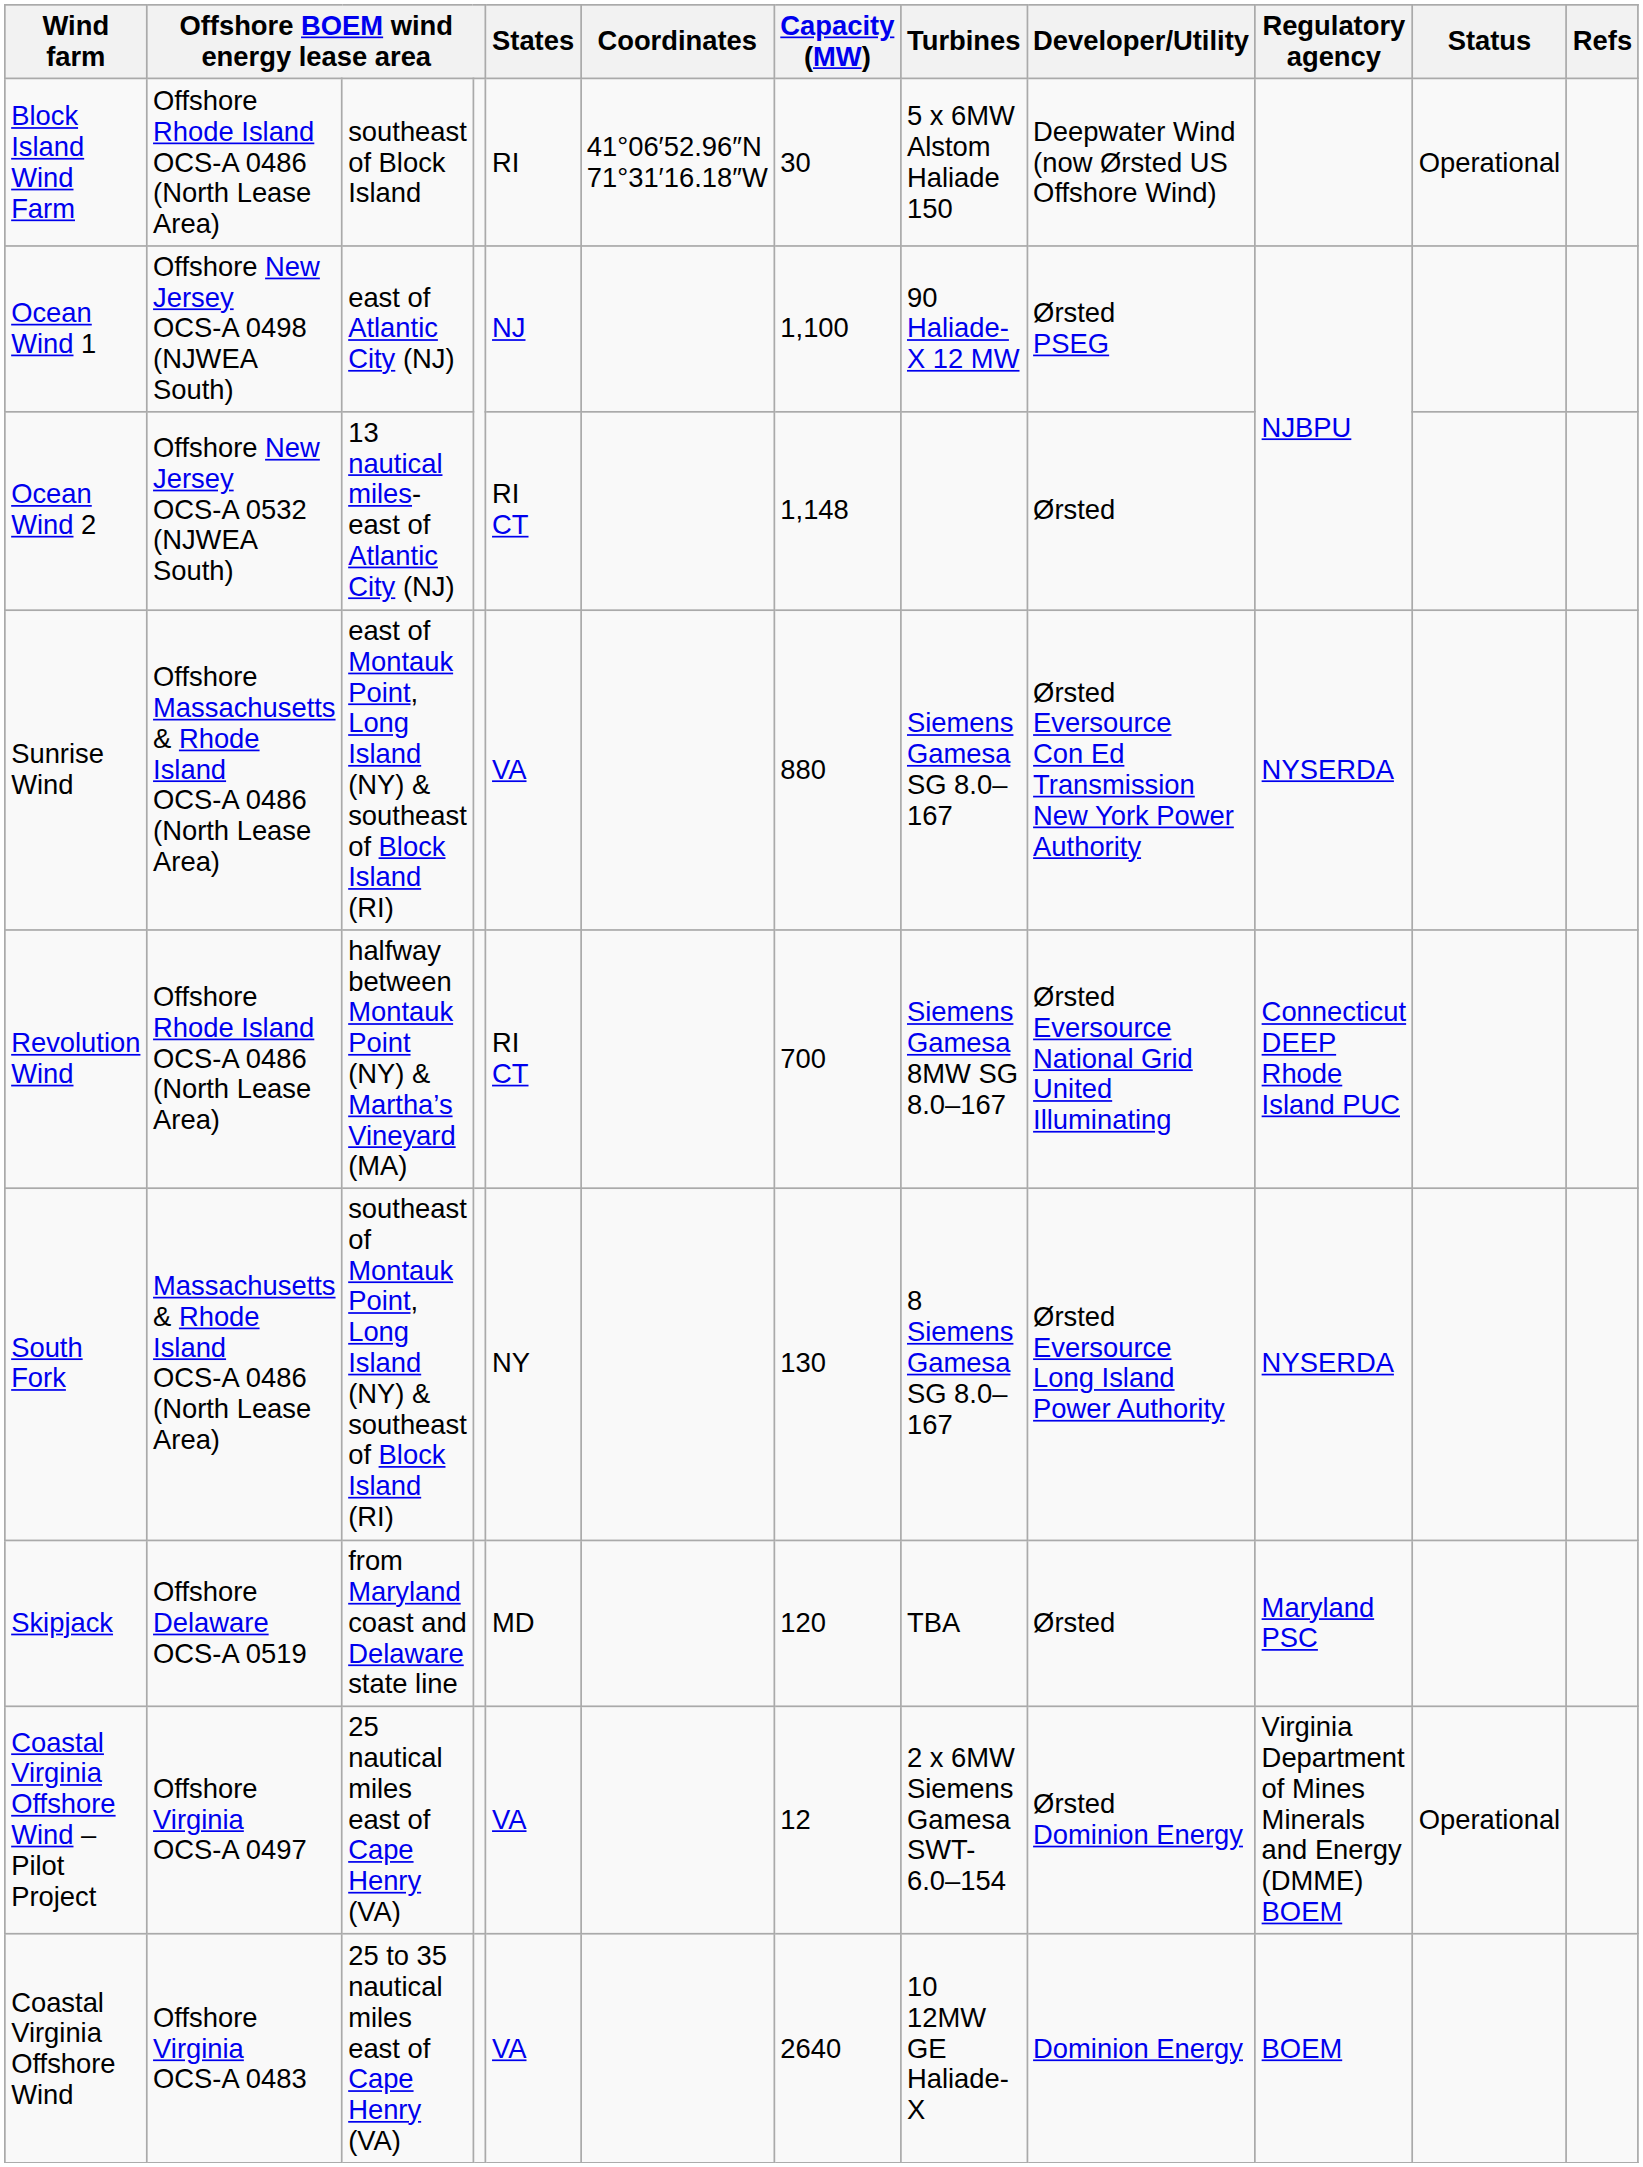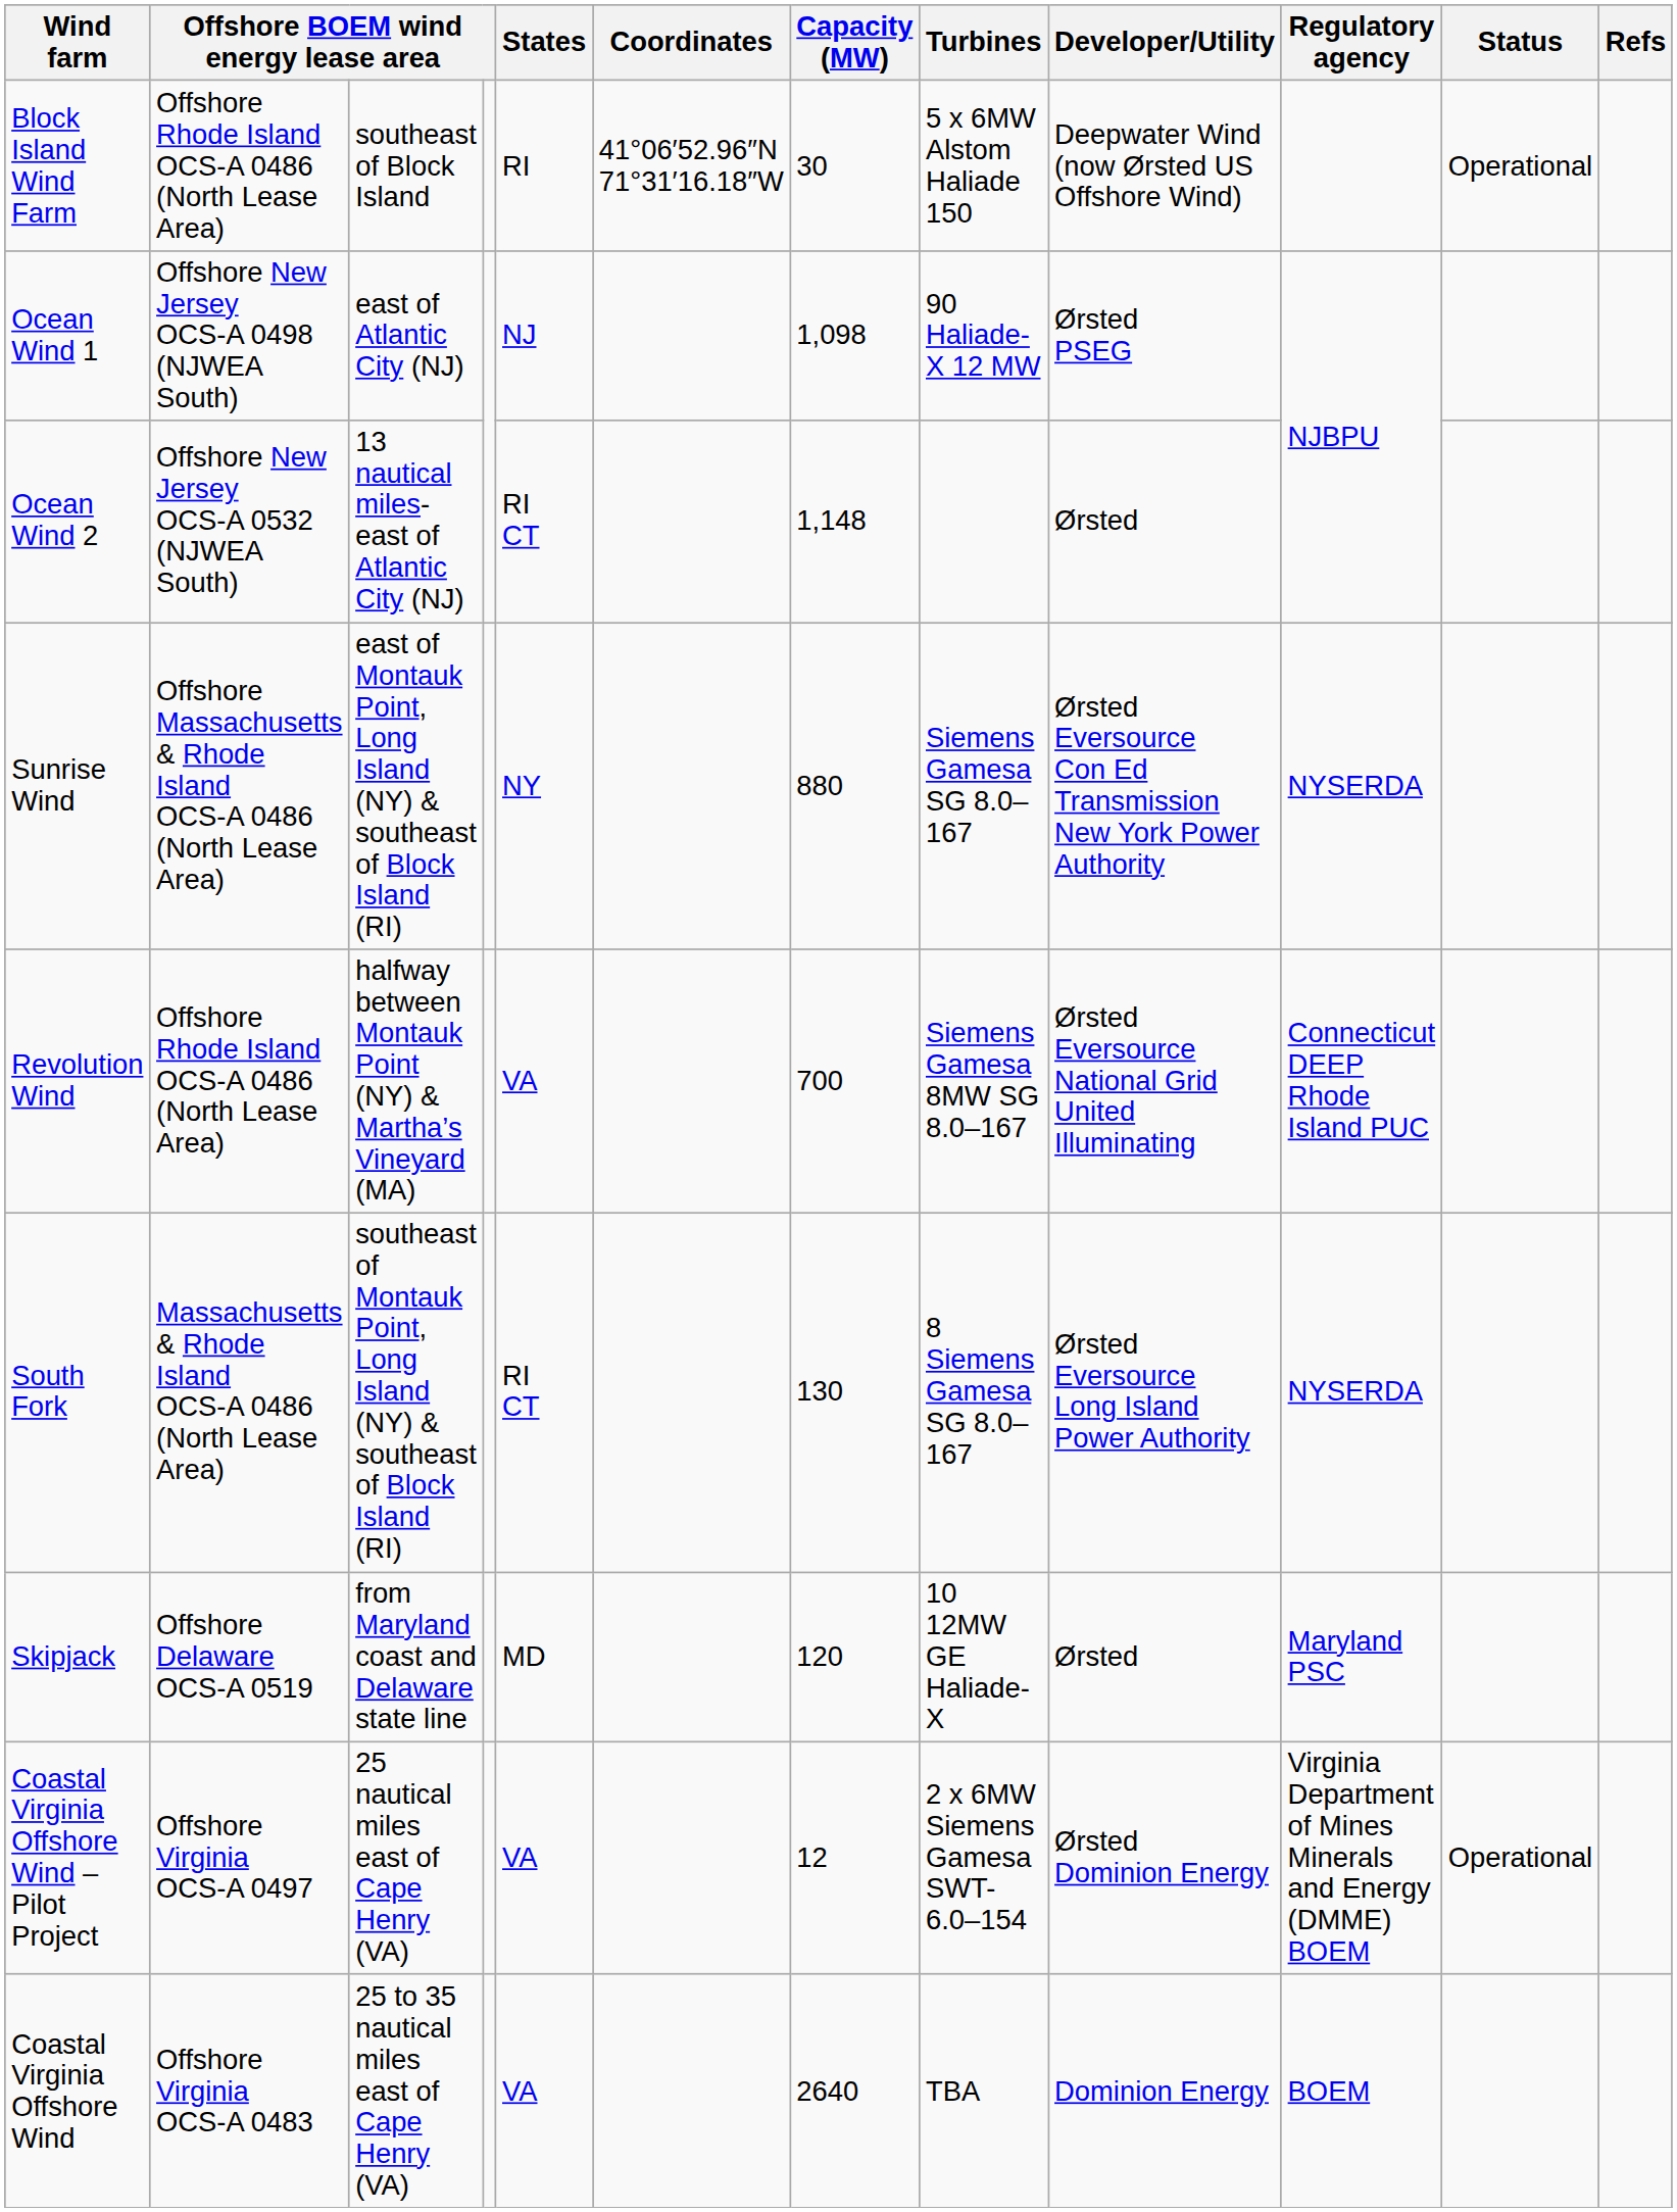Ocean Wind 1 | Capacity (MW): 1,100 -> 1,098
Sunrise Wind | States: VA -> NY
Revolution Wind | States: RI CT -> VA
South Fork | States: NY -> RI CT
Skipjack | Turbines: TBA -> 10 12MW GE Haliade-X
Coastal Virginia Offshore Wind | Turbines: 10 12MW GE Haliade-X -> TBA
